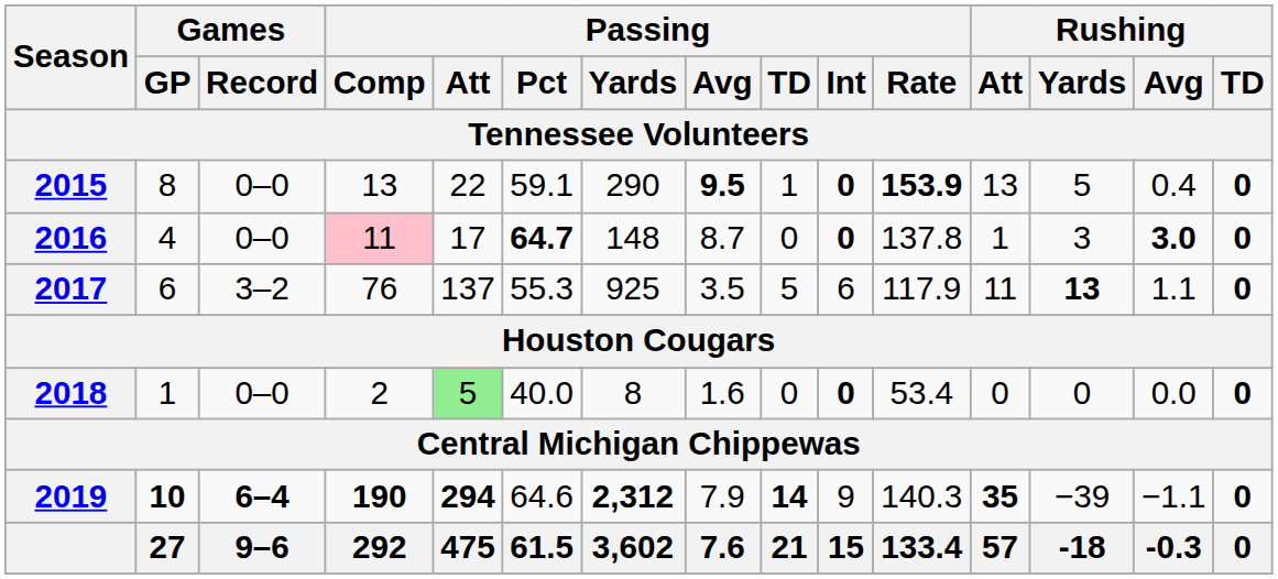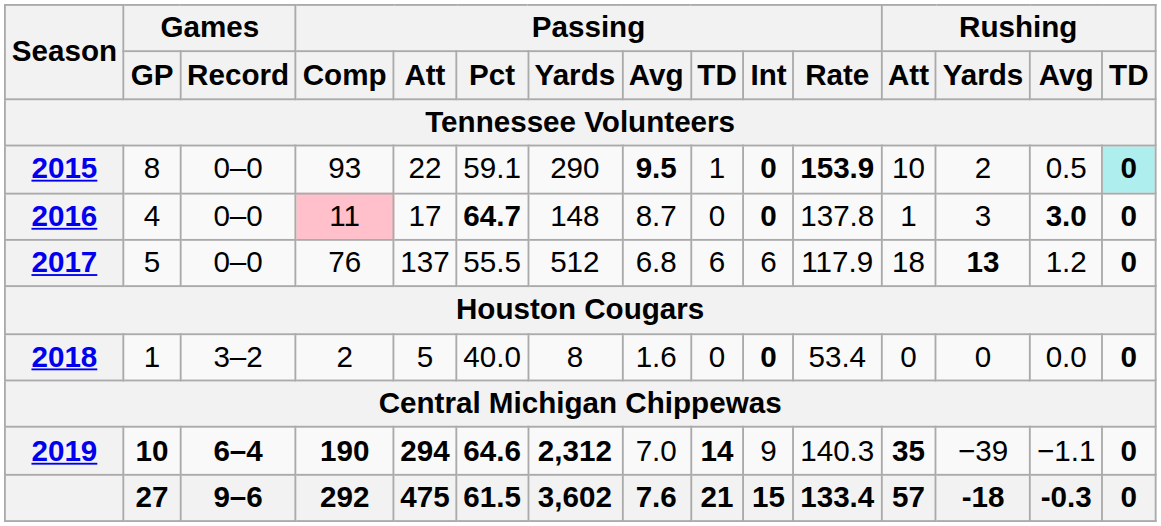2015 | Passing / Comp: 13 -> 93
2015 | Rushing / Att: 13 -> 10
2015 | Rushing / Yards: 5 -> 2
2015 | Rushing / Avg: 0.4 -> 0.5
2015 | Rushing / TD: no background -> paleturquoise background
2017 | Games / GP: 6 -> 5
2017 | Games / Record: 3–2 -> 0–0
2017 | Passing / Pct: 55.3 -> 55.5
2017 | Passing / Yards: 925 -> 512
2017 | Passing / Avg: 3.5 -> 6.8
2017 | Passing / TD: 5 -> 6
2017 | Rushing / Att: 11 -> 18
2017 | Rushing / Avg: 1.1 -> 1.2
2018 | Games / Record: 0–0 -> 3–2
2018 | Passing / Att: lightgreen background -> no background
2019 | Passing / Pct: normal -> bold
2019 | Passing / Avg: 7.9 -> 7.0
